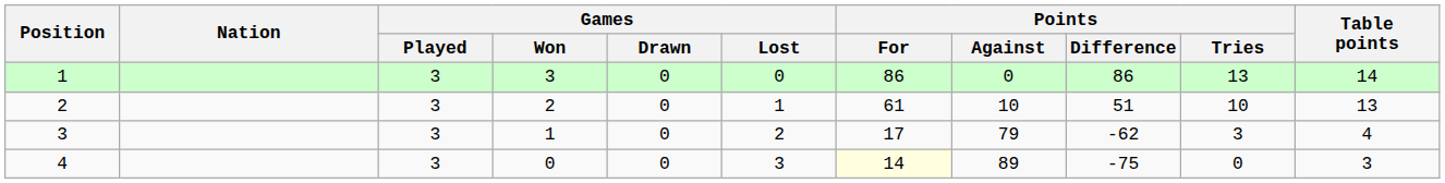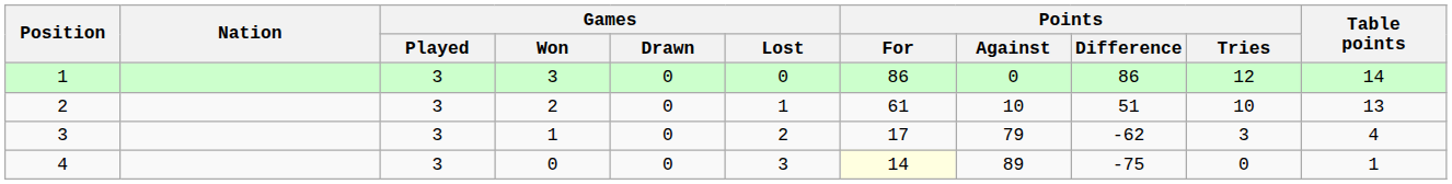row 3 | Points / Tries: 13 -> 12
row 6 | Table points: 3 -> 1
